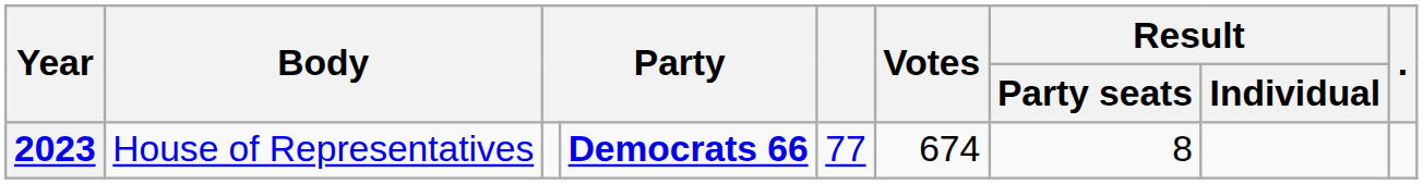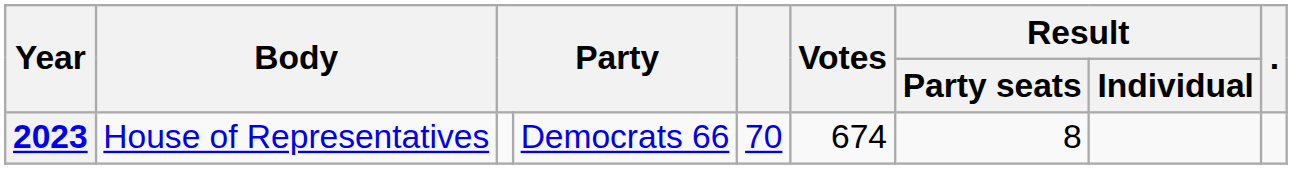2023 | column 4: bold -> normal
2023 | column 5: 77 -> 70
